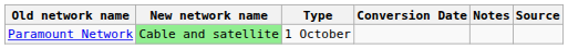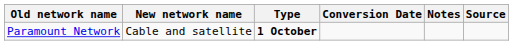Paramount Network | New network name: lightgreen background -> no background
Paramount Network | Type: normal -> bold
